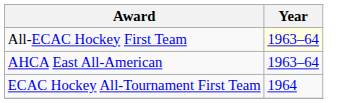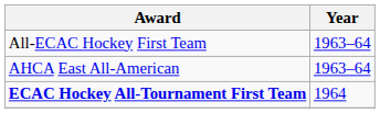row 2 | Year: lightyellow background -> no background
row 4 | Award: normal -> bold
